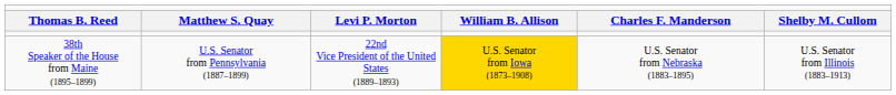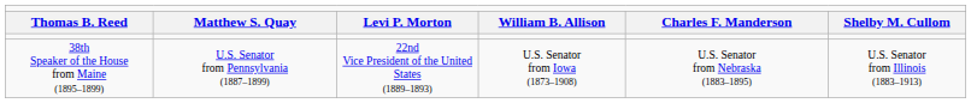38th Speaker of the House from Maine (1895–1899) | column 4: gold background -> no background
